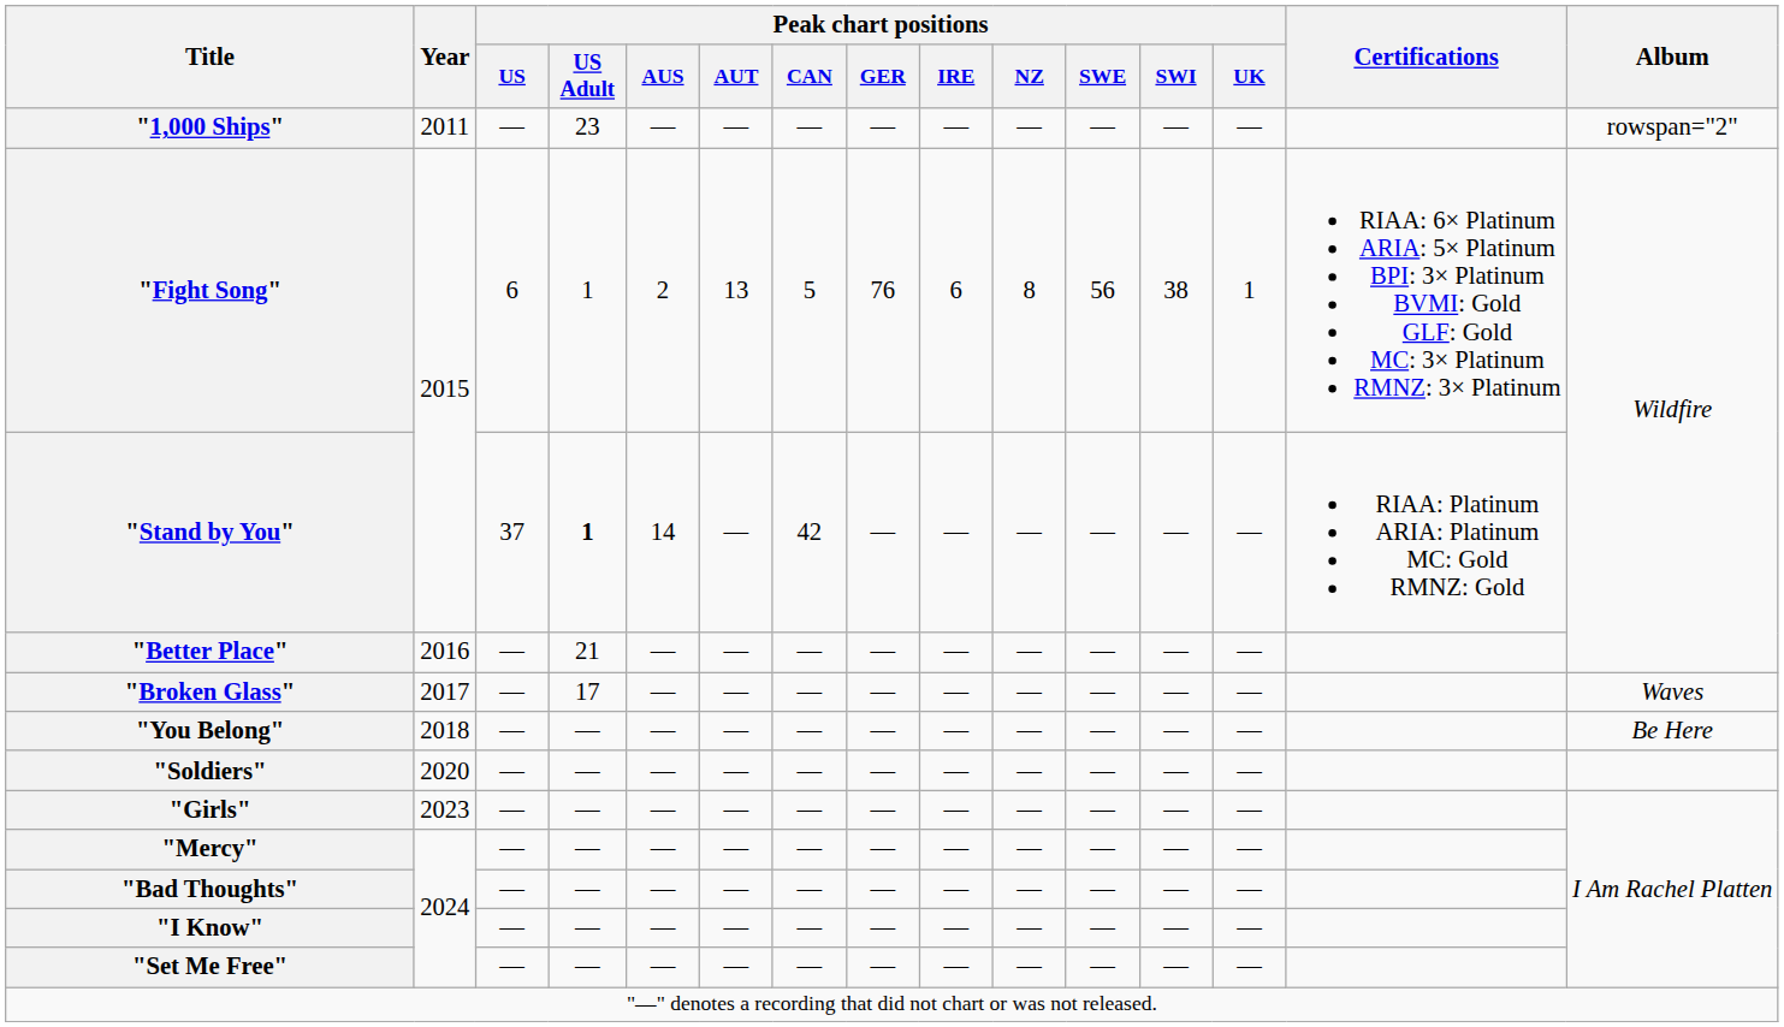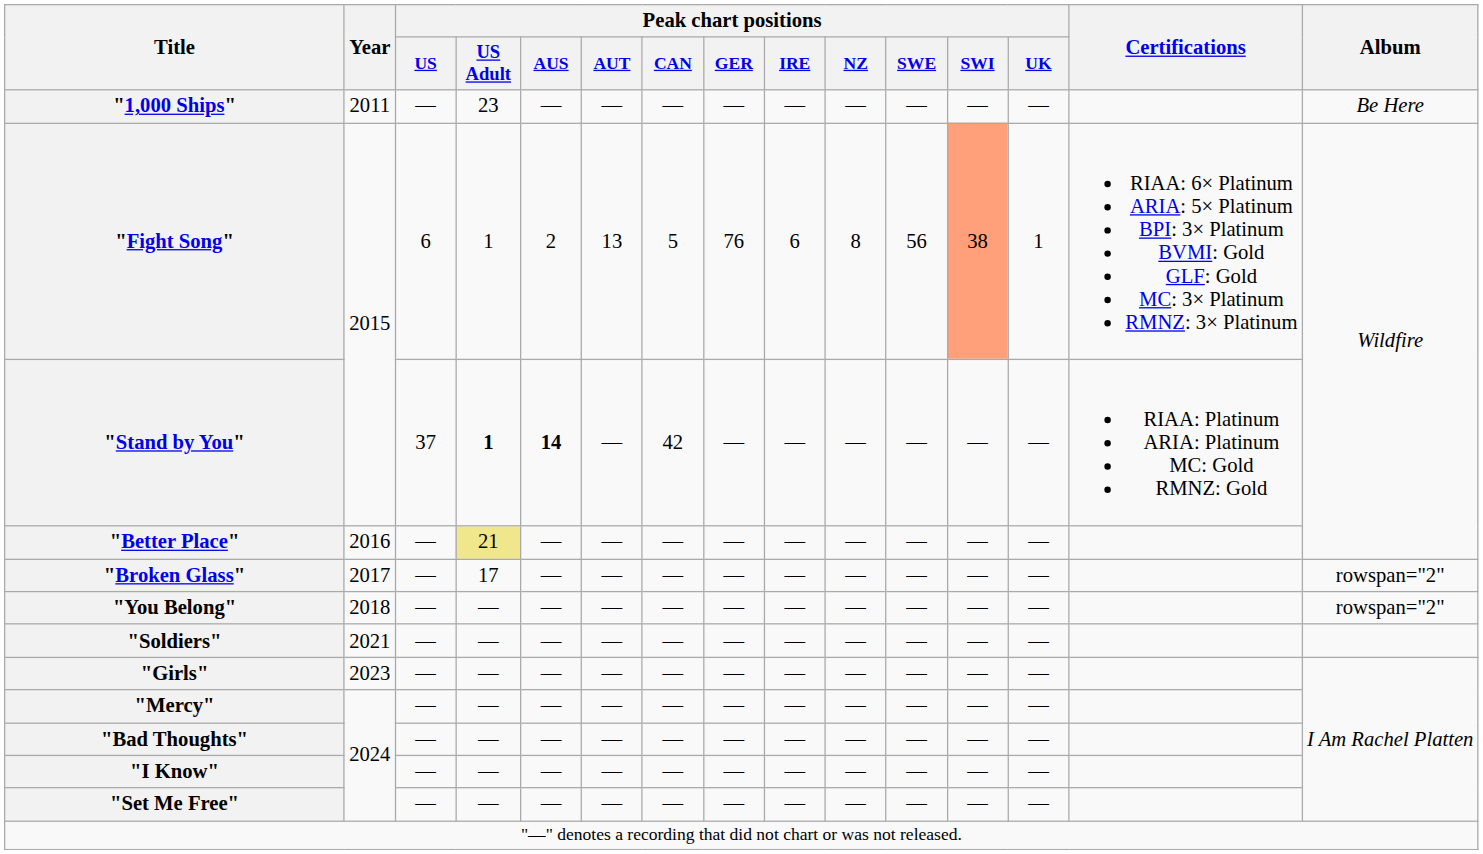"1,000 Ships" | Album: rowspan="2" -> Be Here
"Fight Song" | Peak chart positions / SWI: no background -> lightsalmon background
"Stand by You" | Peak chart positions / AUS: normal -> bold
"Better Place" | Peak chart positions / US Adult: no background -> khaki background
"Broken Glass" | Album: Waves -> rowspan="2"
"You Belong" | Album: Be Here -> rowspan="2"
"Soldiers" | Year: 2020 -> 2021
